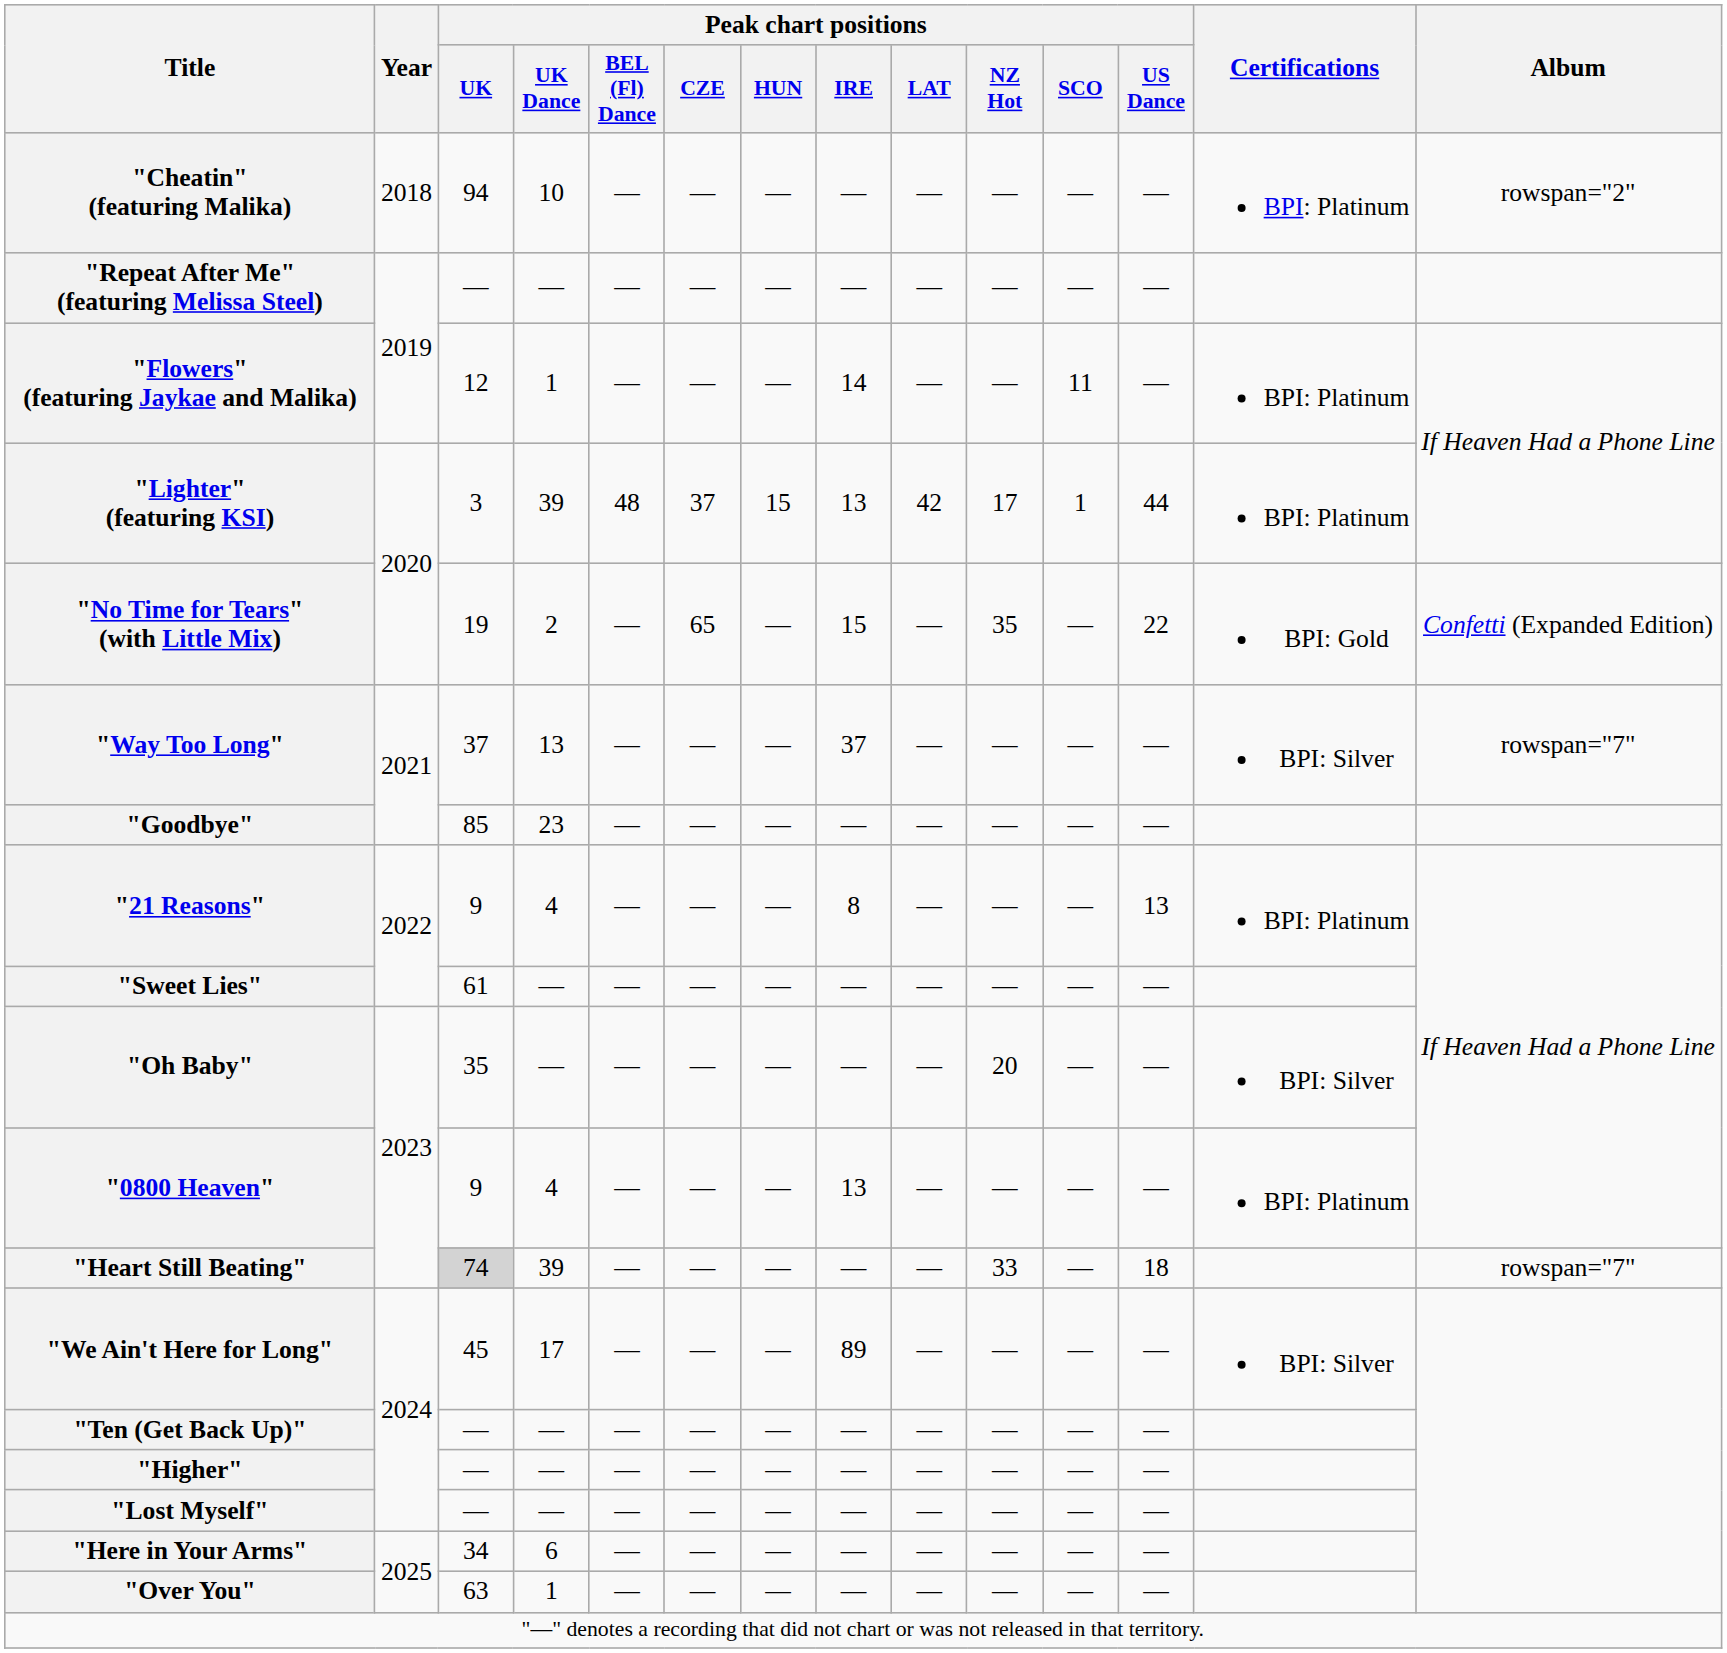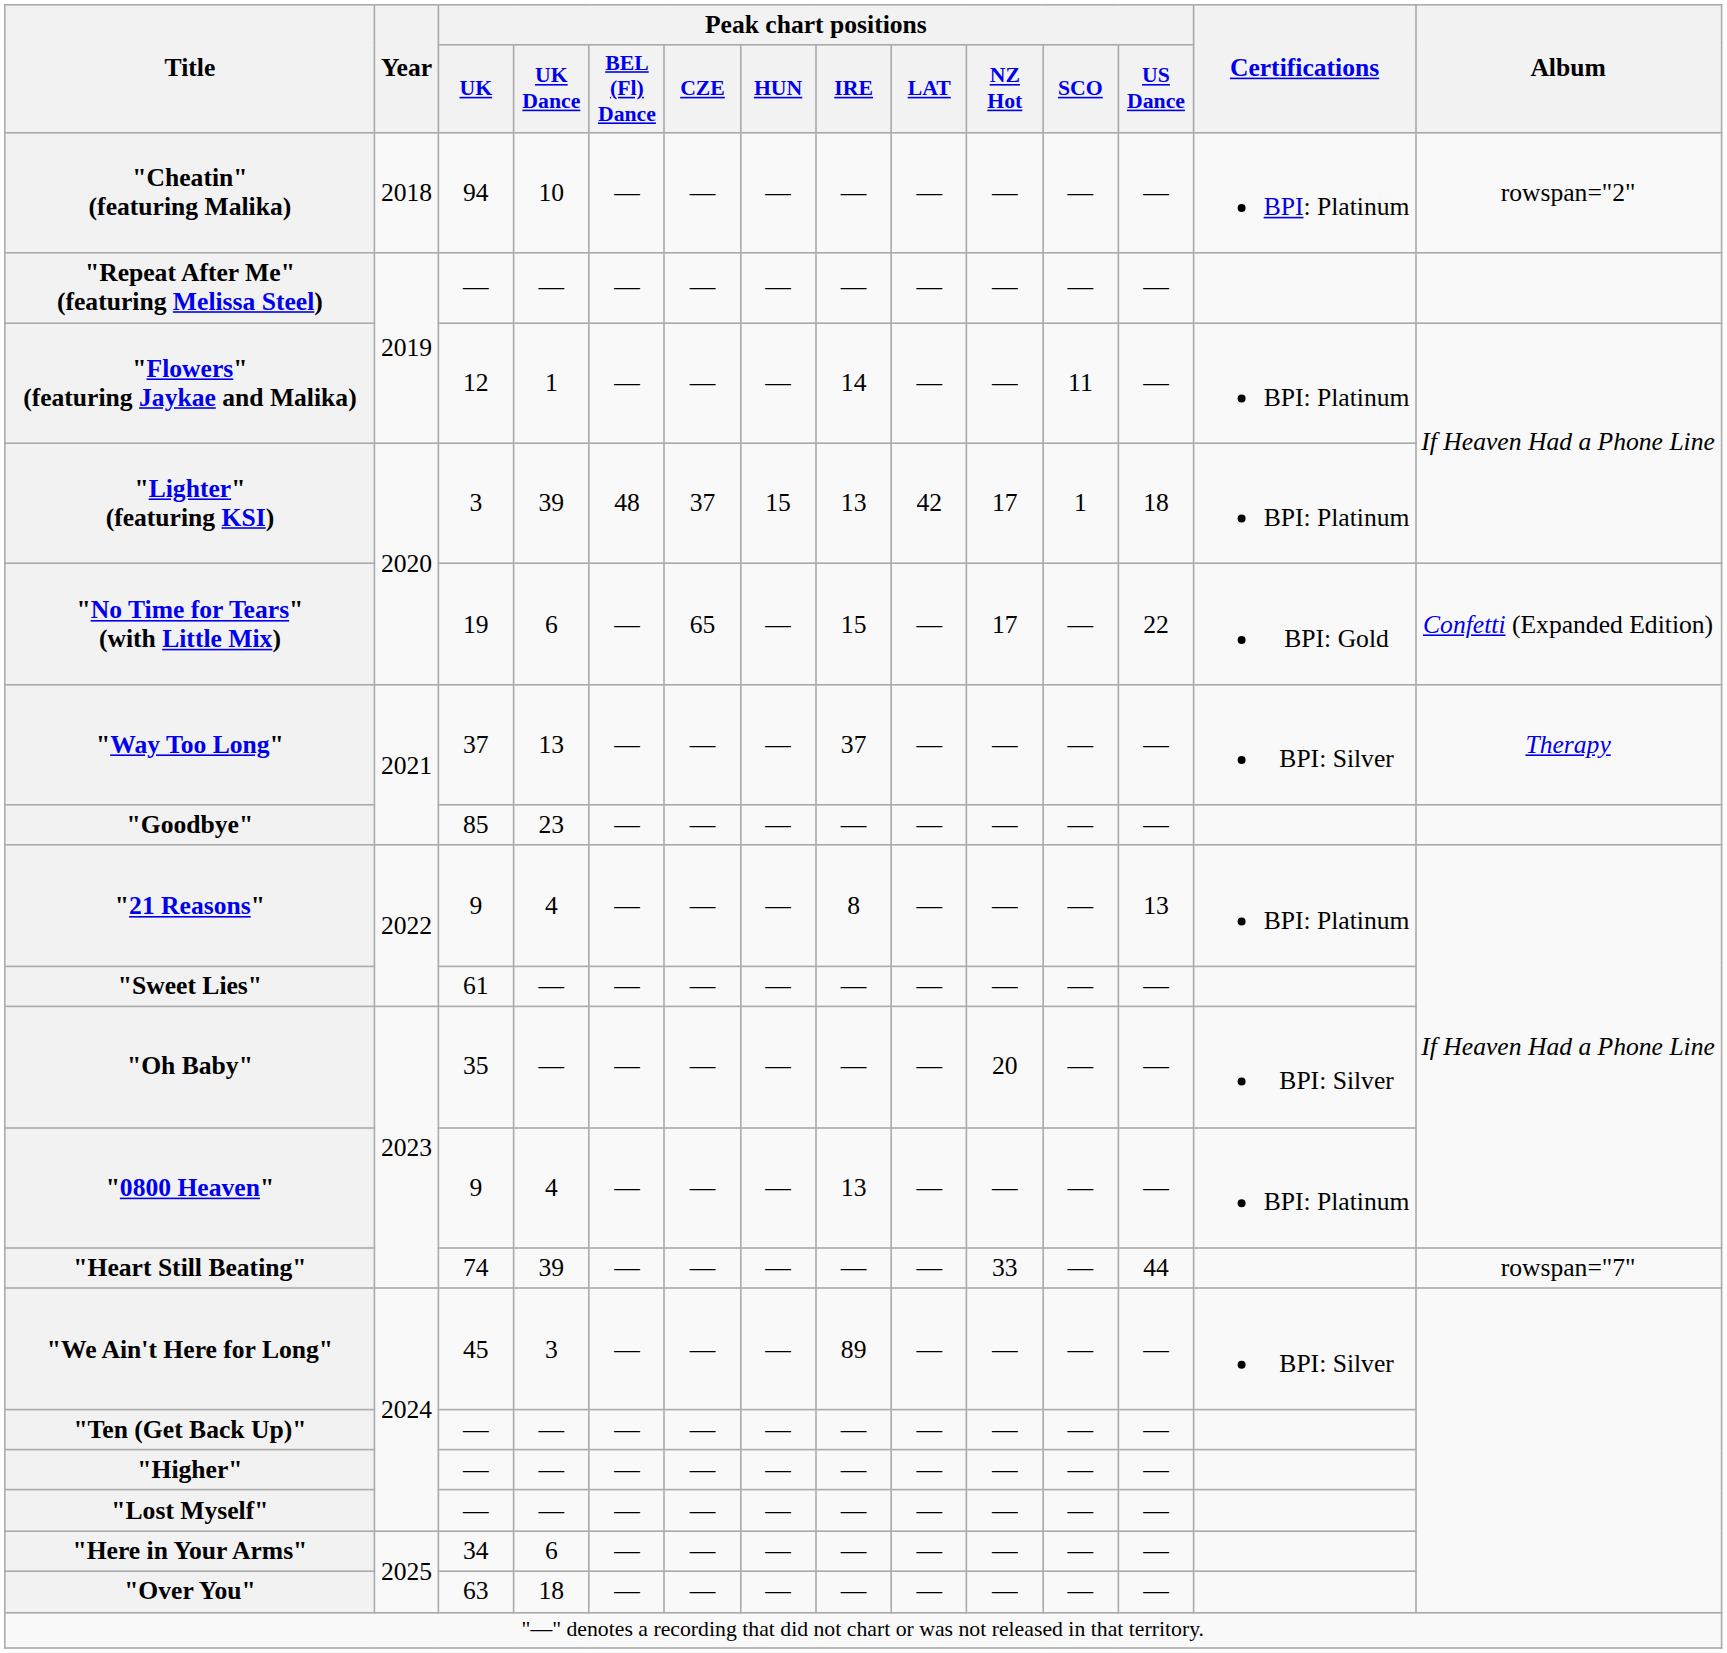"Lighter" (featuring KSI) | Peak chart positions / US Dance: 44 -> 18
"No Time for Tears" (with Little Mix) | Peak chart positions / UK Dance: 2 -> 6
"No Time for Tears" (with Little Mix) | Peak chart positions / NZ Hot: 35 -> 17
"Way Too Long" | Album: rowspan="7" -> Therapy
"Heart Still Beating" | Peak chart positions / UK: lightgrey background -> no background
"Heart Still Beating" | Peak chart positions / US Dance: 18 -> 44
"We Ain't Here for Long" | Peak chart positions / UK Dance: 17 -> 3
"Over You" | Peak chart positions / UK Dance: 1 -> 18
